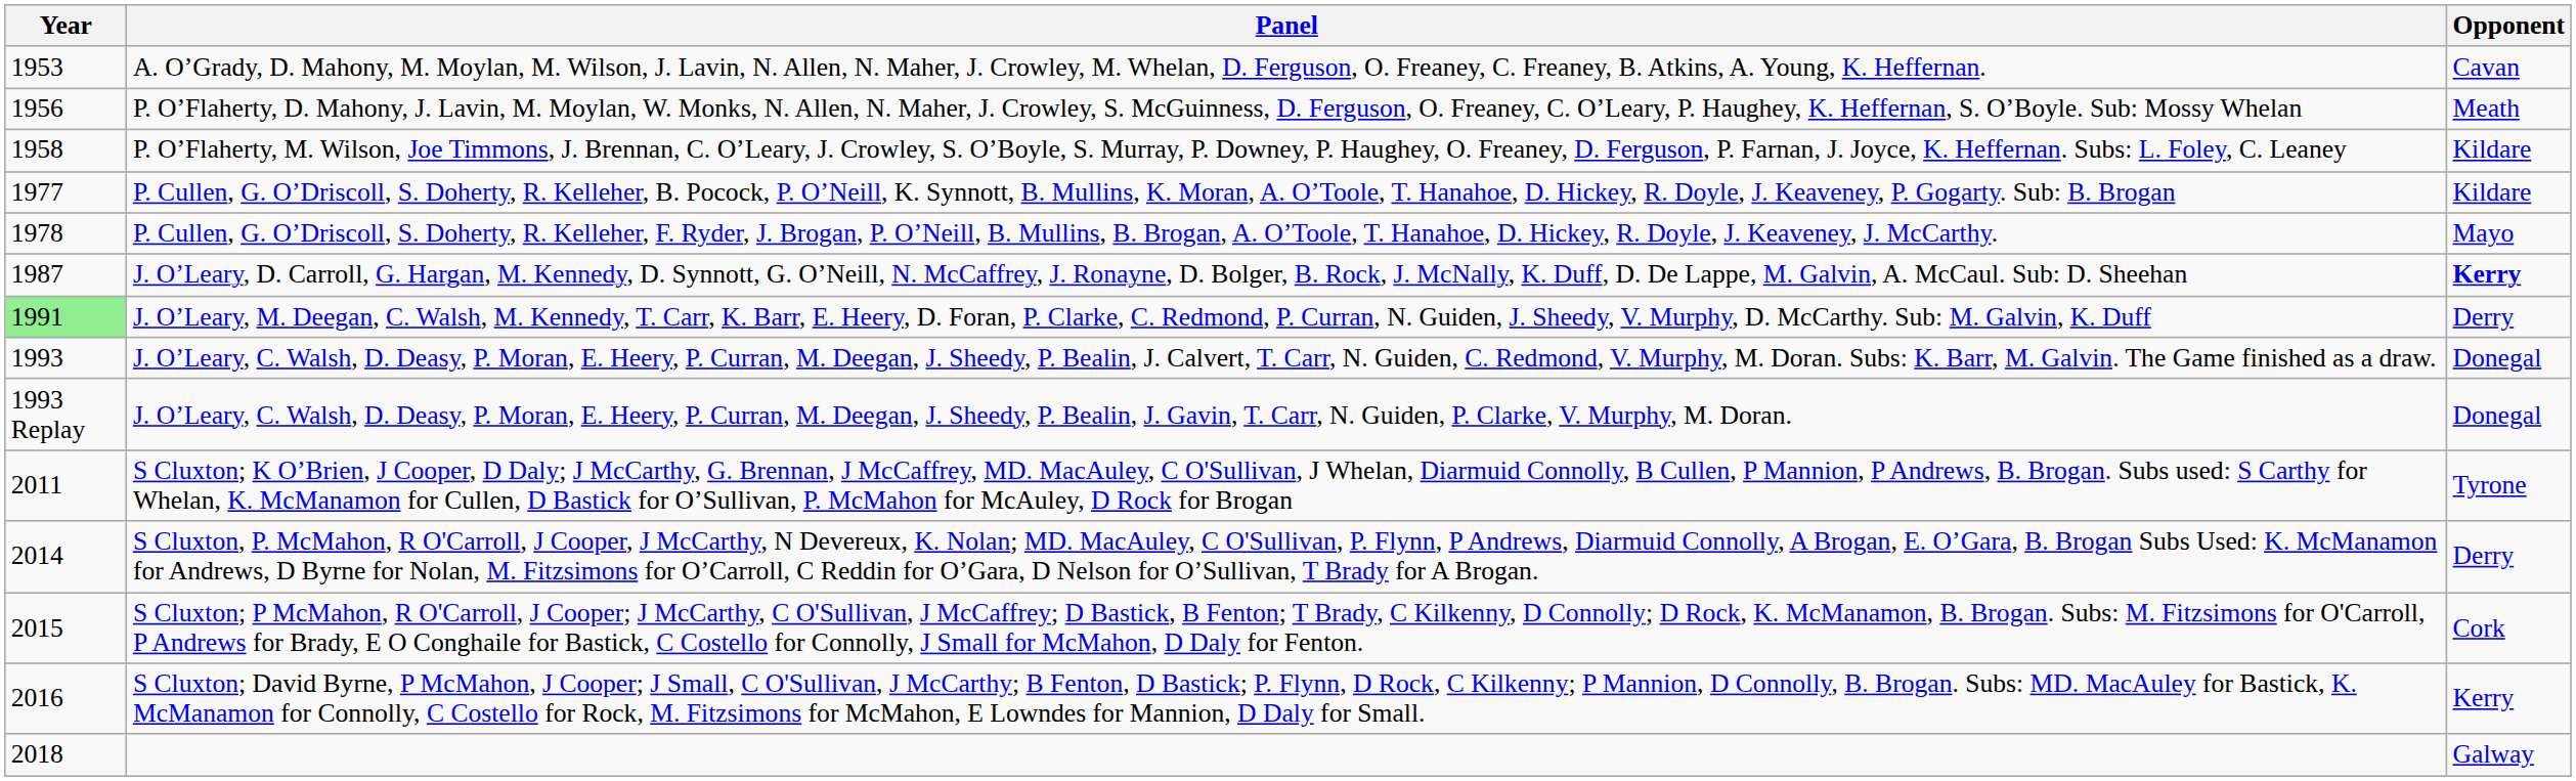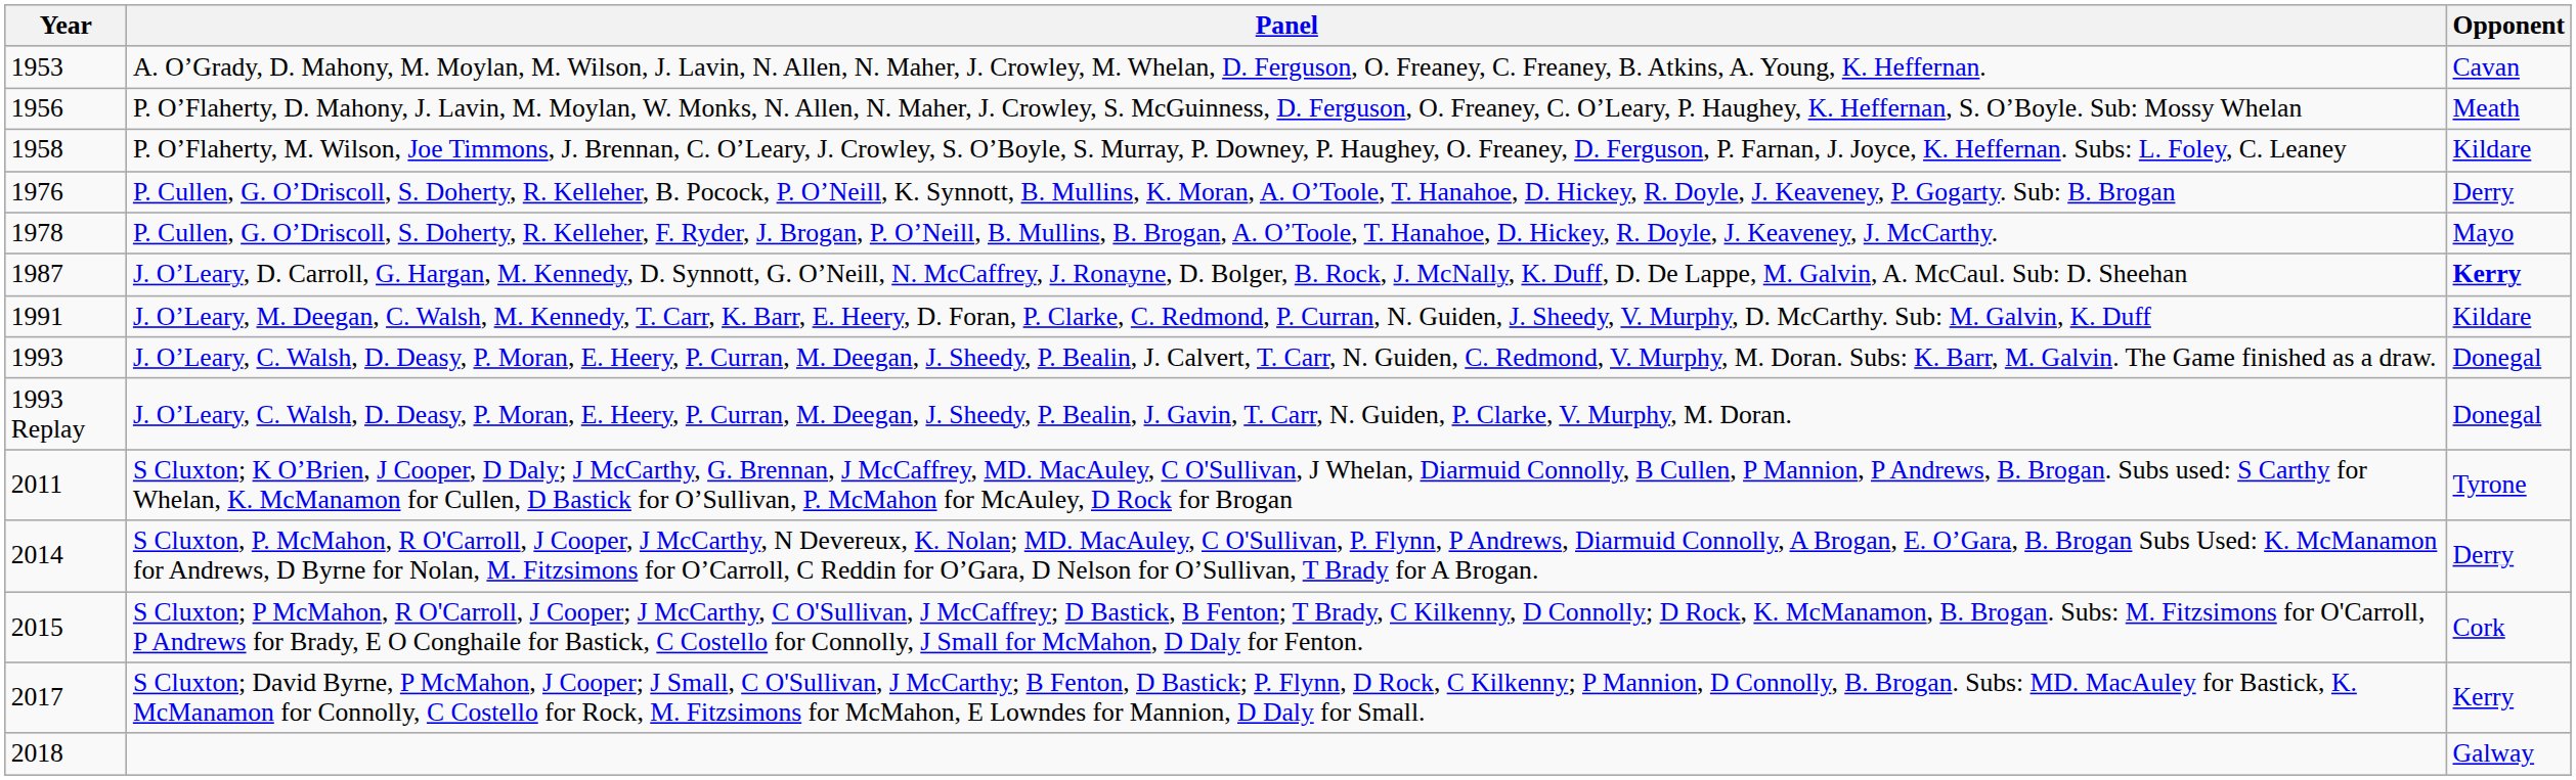row 5 | Year: 1977 -> 1976
row 5 | Opponent: Kildare -> Derry
row 8 | Year: lightgreen background -> no background
row 8 | Opponent: Derry -> Kildare
row 14 | Year: 2016 -> 2017
